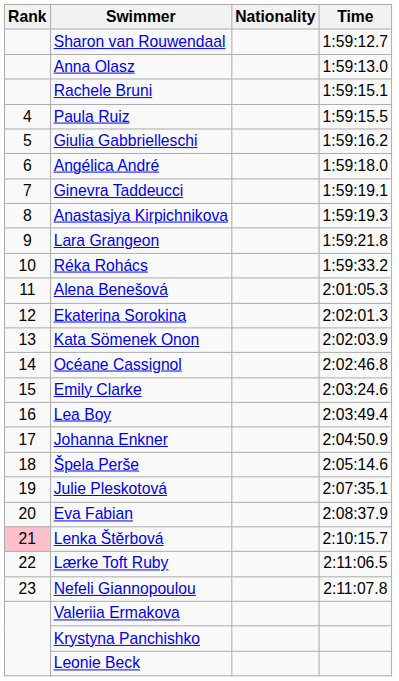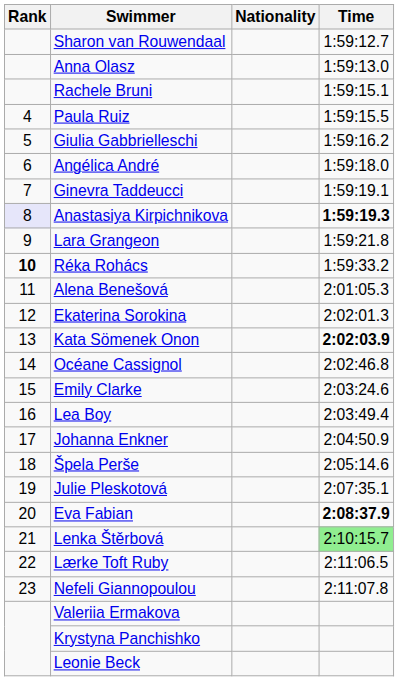Anastasiya Kirpichnikova | Rank: no background -> lavender background
Anastasiya Kirpichnikova | Time: normal -> bold
Réka Rohács | Rank: normal -> bold
Kata Sömenek Onon | Time: normal -> bold
Eva Fabian | Time: normal -> bold
Lenka Štěrbová | Rank: pink background -> no background
Lenka Štěrbová | Time: no background -> lightgreen background
